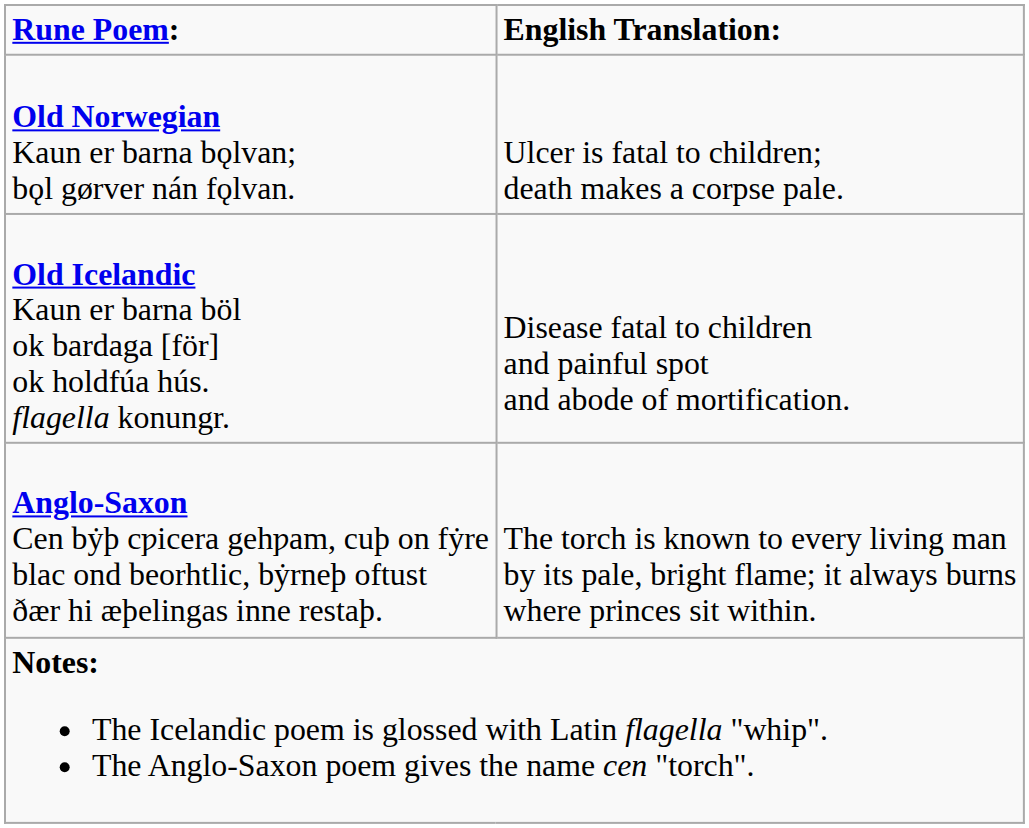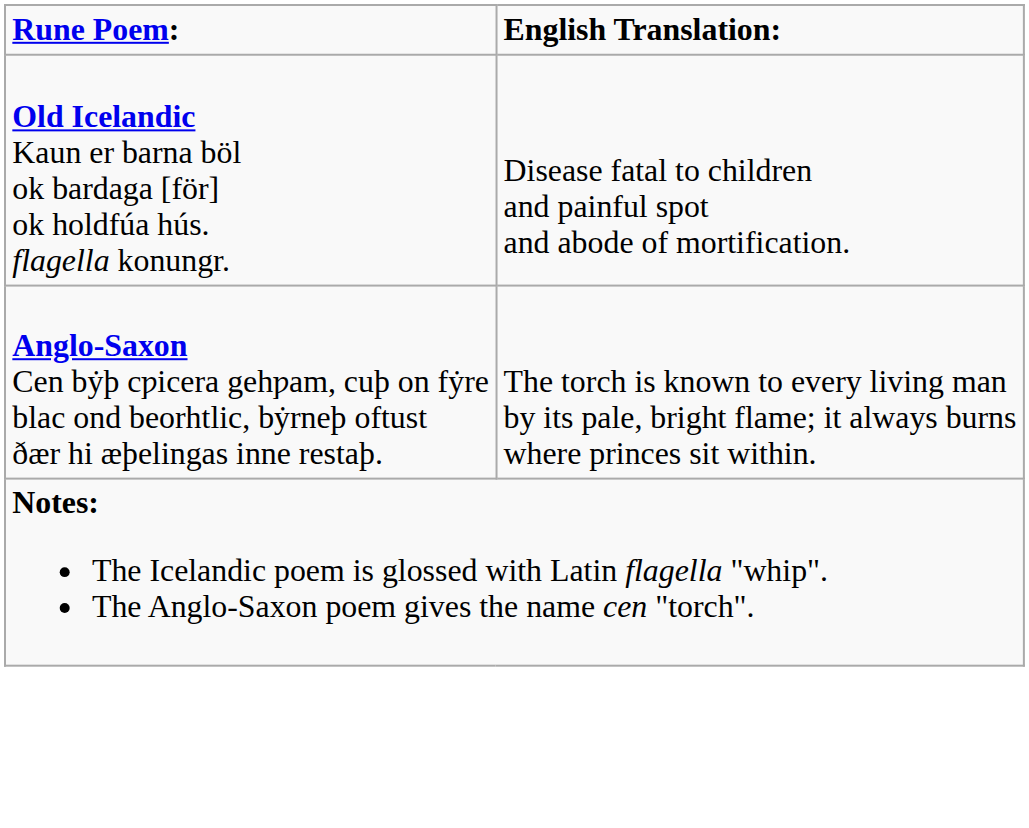- row: Old Norwegian Kaun er barna bǫlvan; bǫl gørver nán fǫlvan. | Ulcer is fatal to children; death makes a corpse pale.
